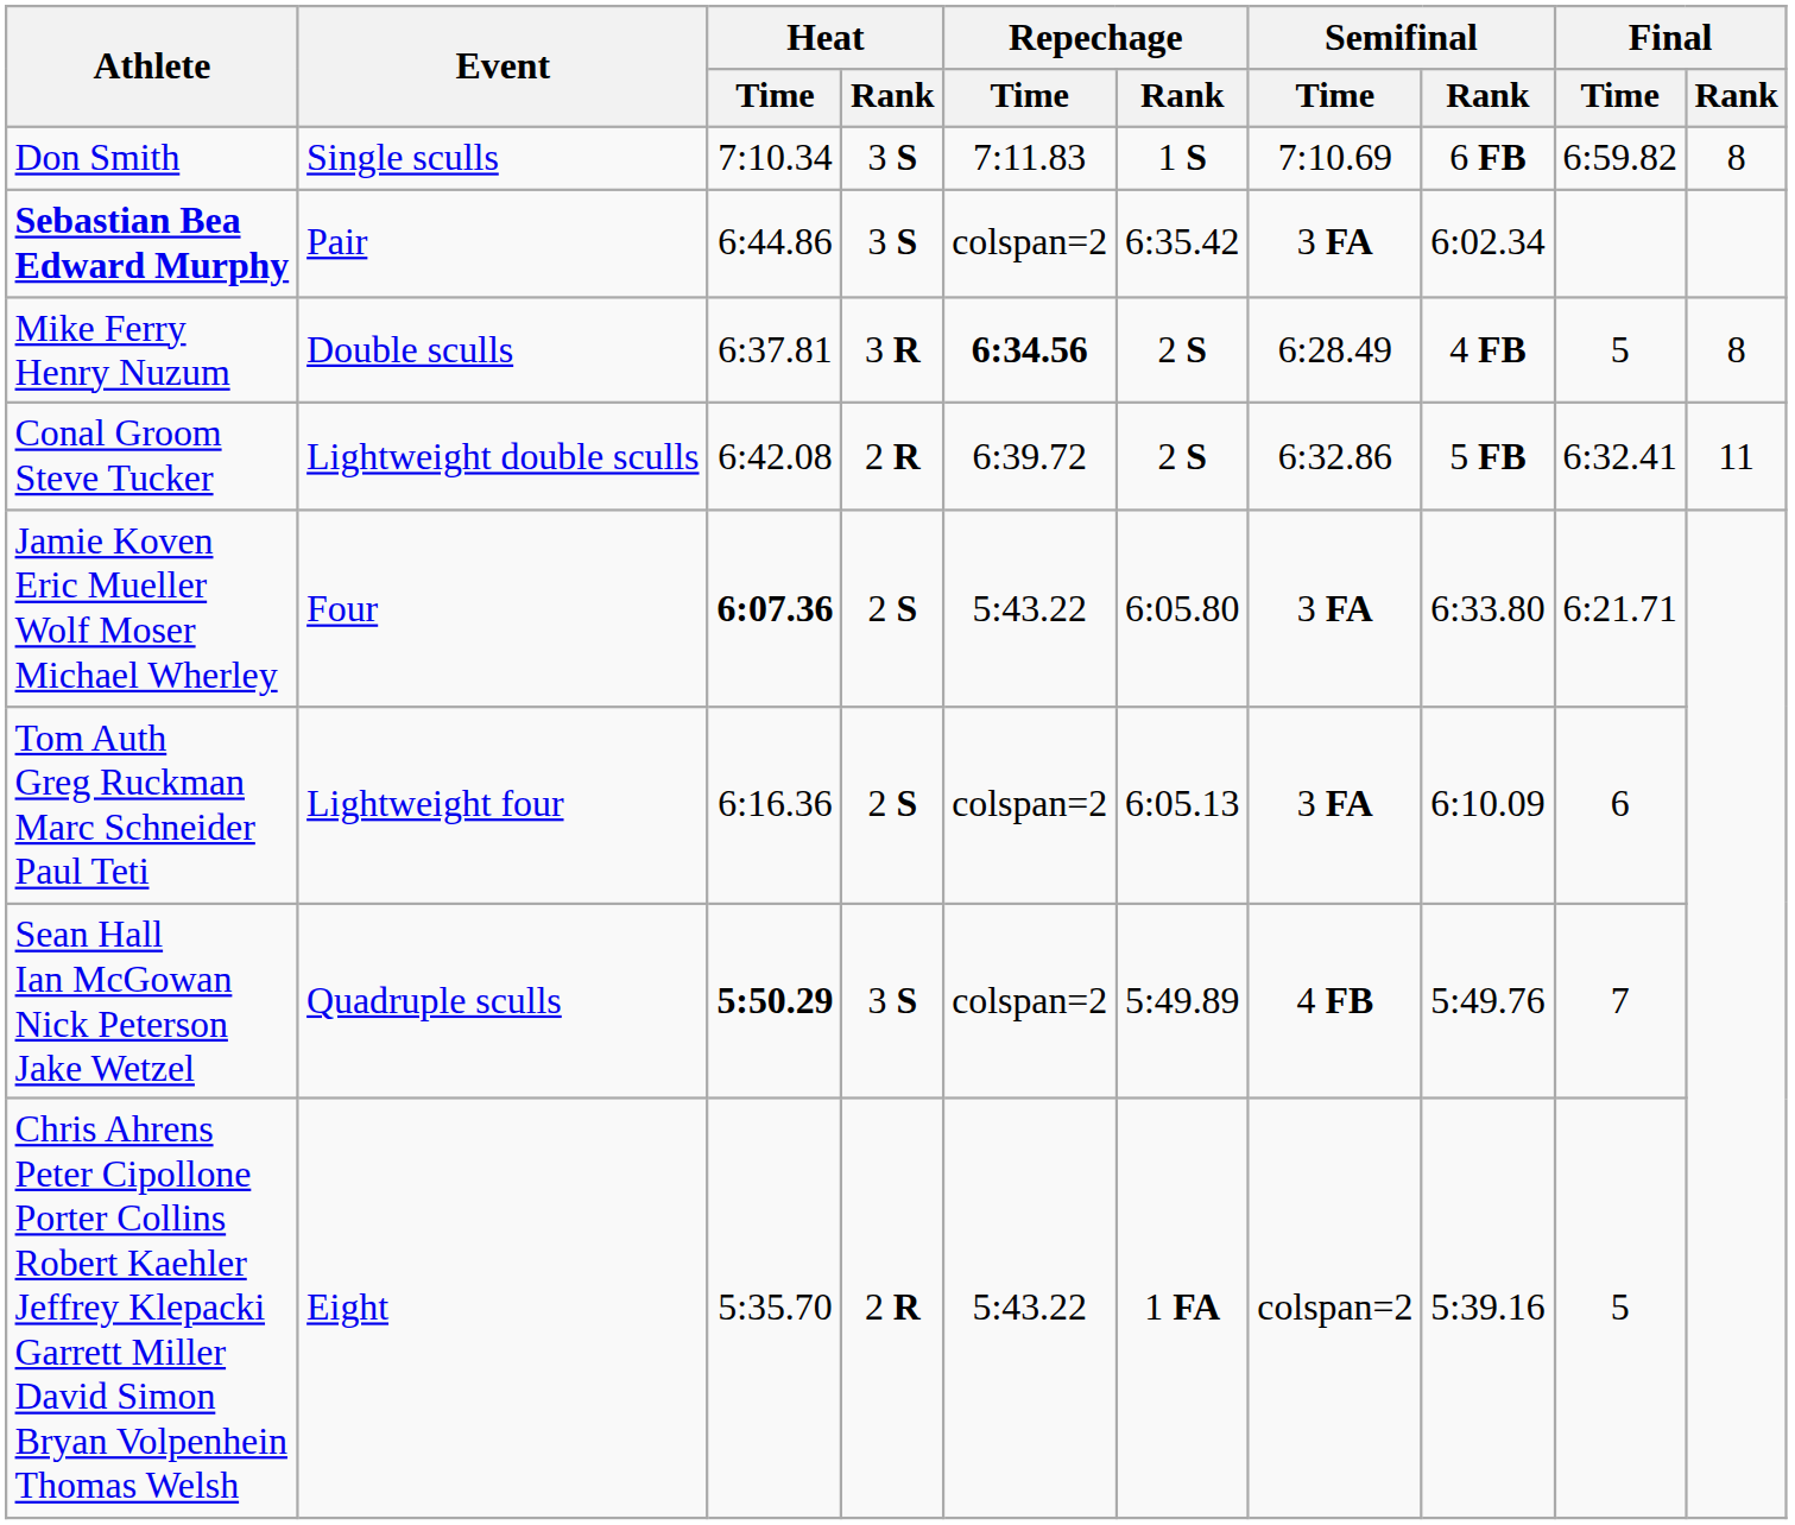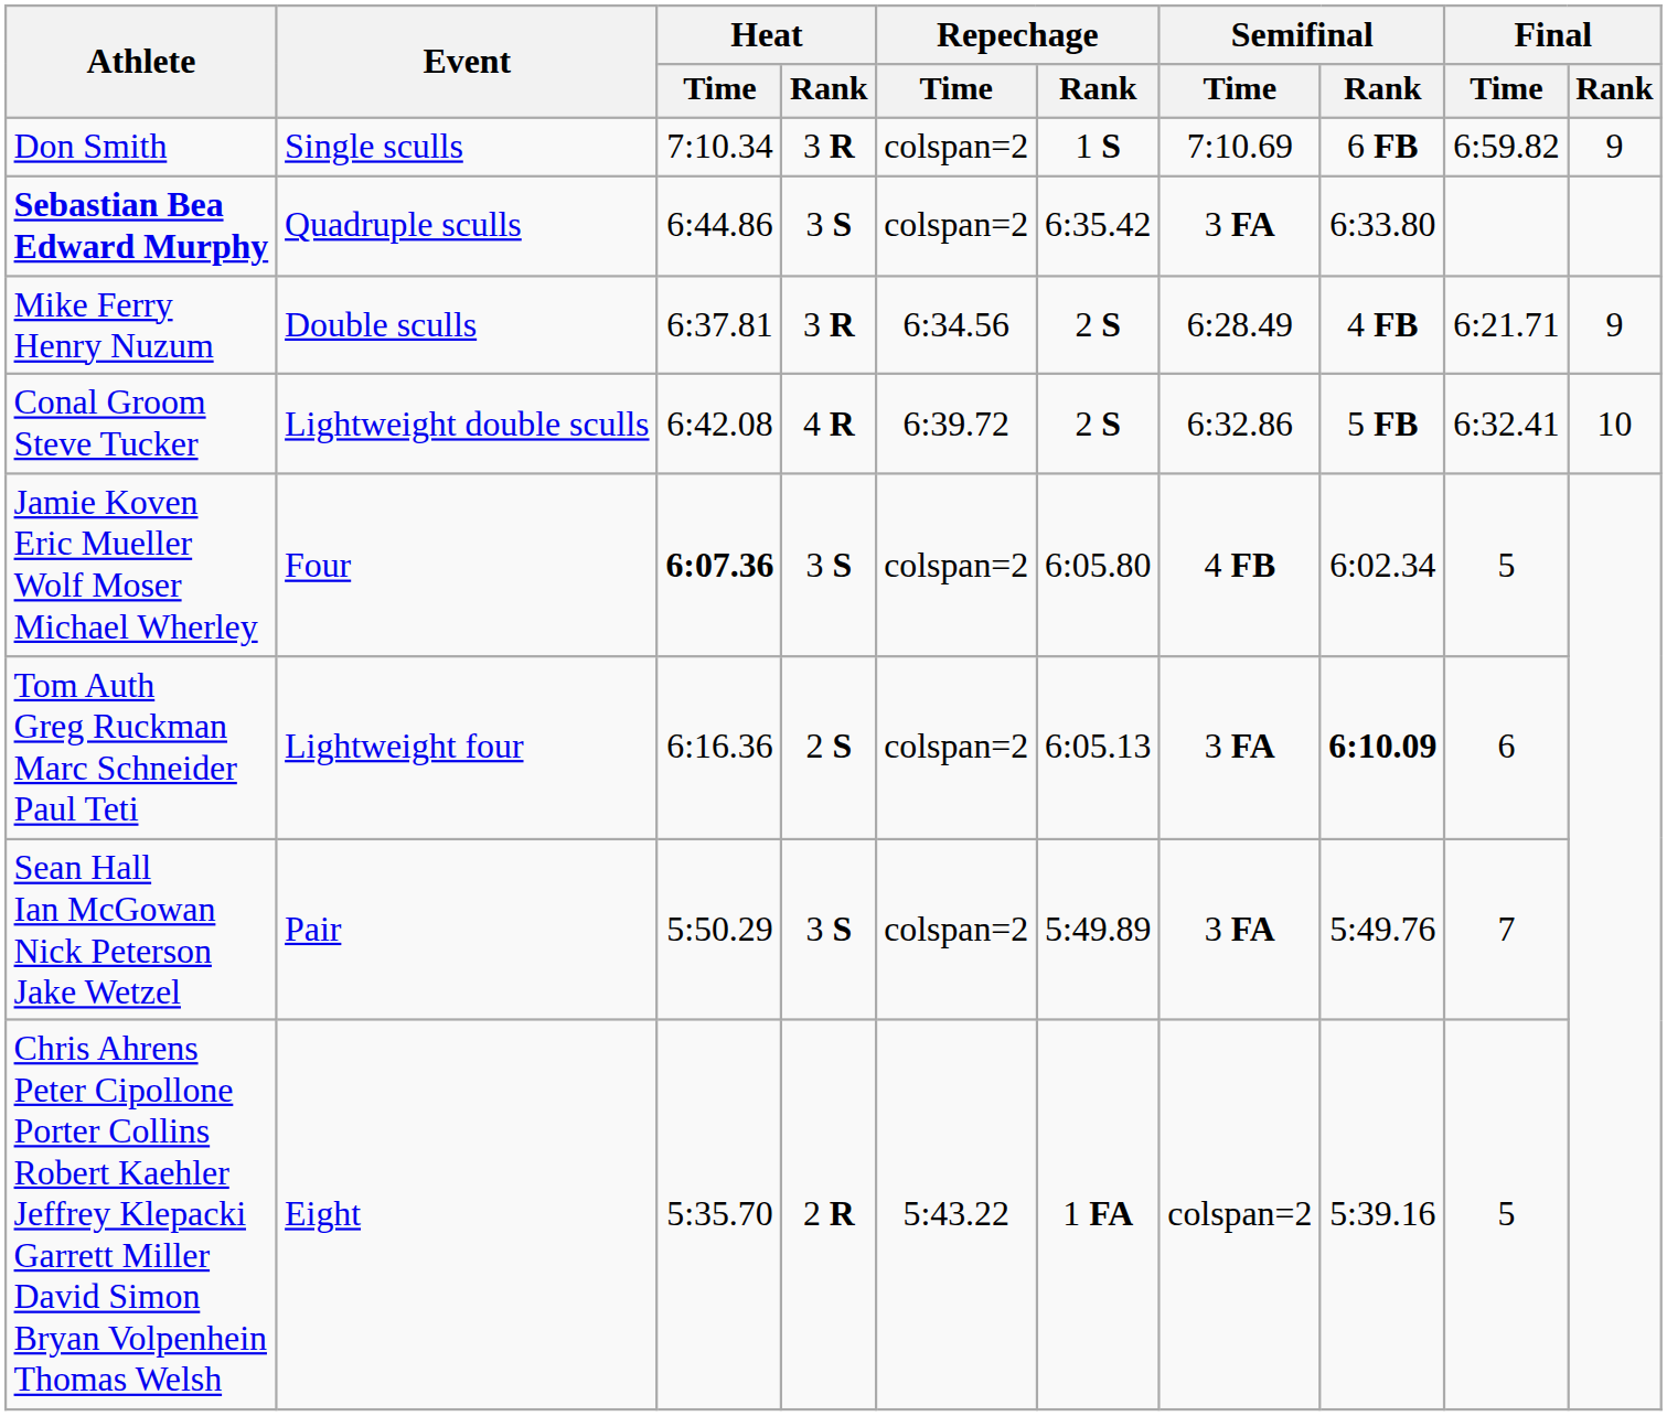Don Smith | Heat / Rank: 3 S -> 3 R
Don Smith | Repechage / Time: 7:11.83 -> colspan=2
Don Smith | Final / Rank: 8 -> 9
Sebastian Bea Edward Murphy | Event: Pair -> Quadruple sculls
Sebastian Bea Edward Murphy | Semifinal / Rank: 6:02.34 -> 6:33.80
Mike Ferry Henry Nuzum | Repechage / Time: bold -> normal
Mike Ferry Henry Nuzum | Final / Time: 5 -> 6:21.71
Mike Ferry Henry Nuzum | Final / Rank: 8 -> 9
Conal Groom Steve Tucker | Heat / Rank: 2 R -> 4 R
Conal Groom Steve Tucker | Final / Rank: 11 -> 10
Jamie Koven Eric Mueller Wolf Moser Michael Wherley | Heat / Rank: 2 S -> 3 S
Jamie Koven Eric Mueller Wolf Moser Michael Wherley | Repechage / Time: 5:43.22 -> colspan=2
Jamie Koven Eric Mueller Wolf Moser Michael Wherley | Semifinal / Time: 3 FA -> 4 FB
Jamie Koven Eric Mueller Wolf Moser Michael Wherley | Semifinal / Rank: 6:33.80 -> 6:02.34
Jamie Koven Eric Mueller Wolf Moser Michael Wherley | Final / Time: 6:21.71 -> 5
Tom Auth Greg Ruckman Marc Schneider Paul Teti | Semifinal / Rank: normal -> bold
Sean Hall Ian McGowan Nick Peterson Jake Wetzel | Event: Quadruple sculls -> Pair
Sean Hall Ian McGowan Nick Peterson Jake Wetzel | Heat / Time: bold -> normal
Sean Hall Ian McGowan Nick Peterson Jake Wetzel | Semifinal / Time: 4 FB -> 3 FA
